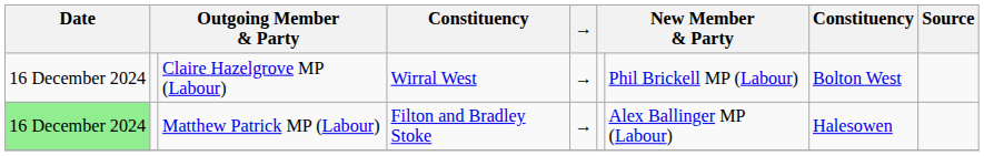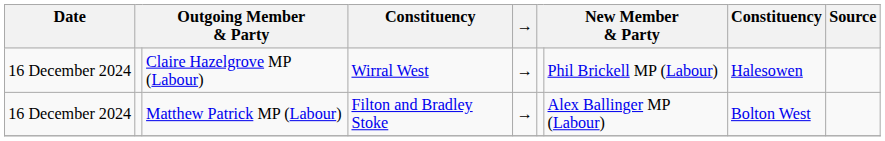Claire Hazelgrove MP (Labour) | column 8: Bolton West -> Halesowen
Matthew Patrick MP (Labour) | Date: lightgreen background -> no background
Matthew Patrick MP (Labour) | column 8: Halesowen -> Bolton West
